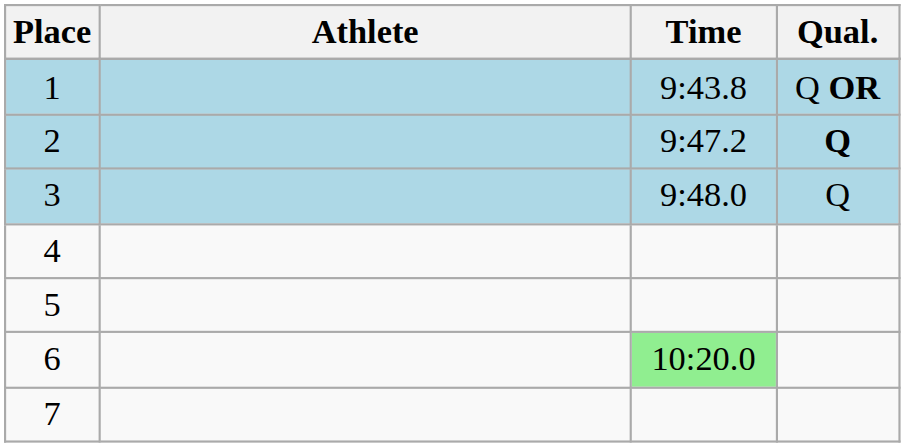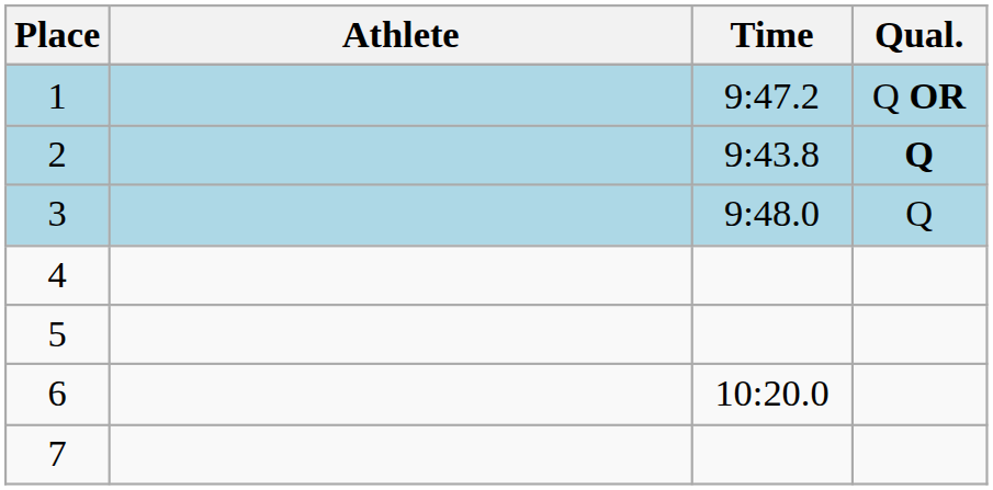1 | Time: 9:43.8 -> 9:47.2
2 | Time: 9:47.2 -> 9:43.8
6 | Time: lightgreen background -> no background
